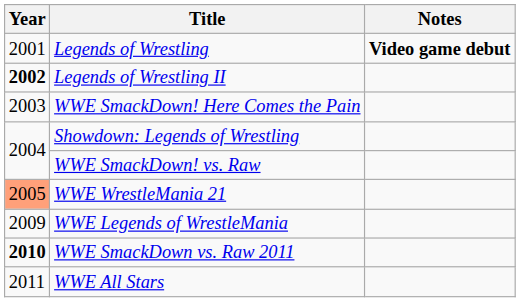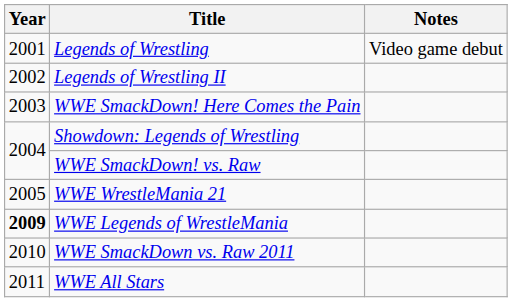Legends of Wrestling | Notes: bold -> normal
Legends of Wrestling II | Year: bold -> normal
WWE WrestleMania 21 | Year: lightsalmon background -> no background
WWE Legends of WrestleMania | Year: normal -> bold
WWE SmackDown vs. Raw 2011 | Year: bold -> normal
